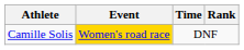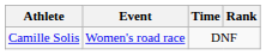Camille Solis | Event: gold background -> no background
